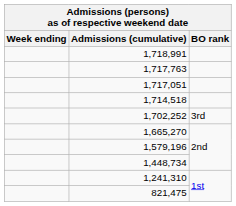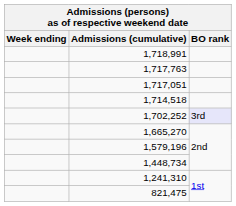1,702,252 | BO rank: no background -> lavender background
